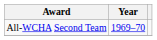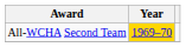row 2 | Year: no background -> gold background
